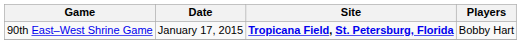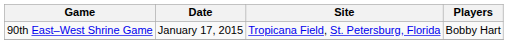90th East–West Shrine Game | Site: bold -> normal
